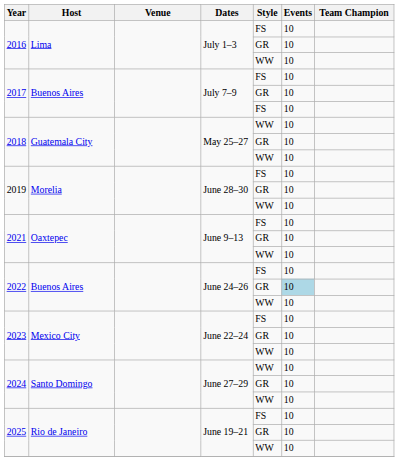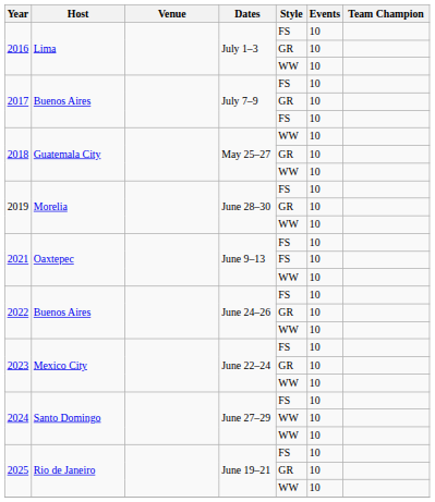row 15 | Style: GR -> FS
row 18 | Events: lightblue background -> no background
row 23 | Style: WW -> FS
row 24 | Style: GR -> WW
